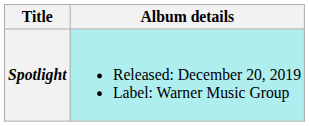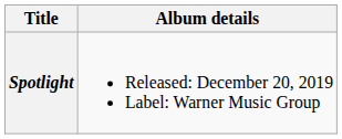Spotlight | Album details: paleturquoise background -> no background
